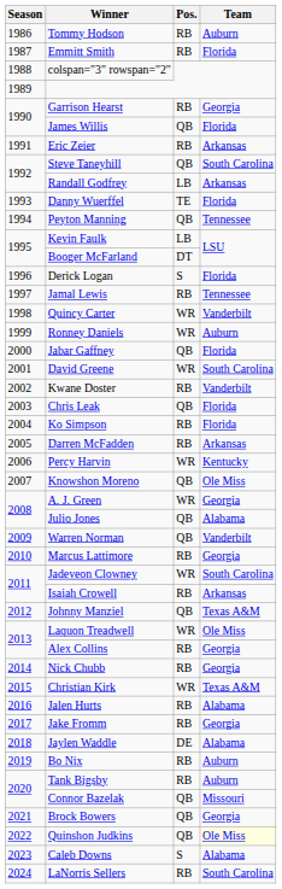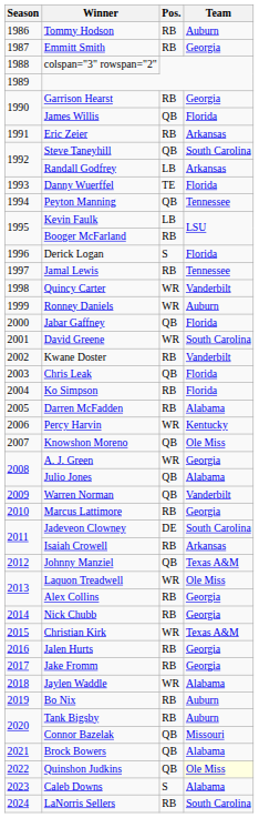Emmitt Smith | Team: Florida -> Georgia
Booger McFarland | Pos.: DT -> RB
Darren McFadden | Team: Arkansas -> Alabama
Jadeveon Clowney | Pos.: WR -> DE
Jalen Hurts | Team: Alabama -> Georgia
Jaylen Waddle | Pos.: DE -> WR
Brock Bowers | Team: Georgia -> Alabama
